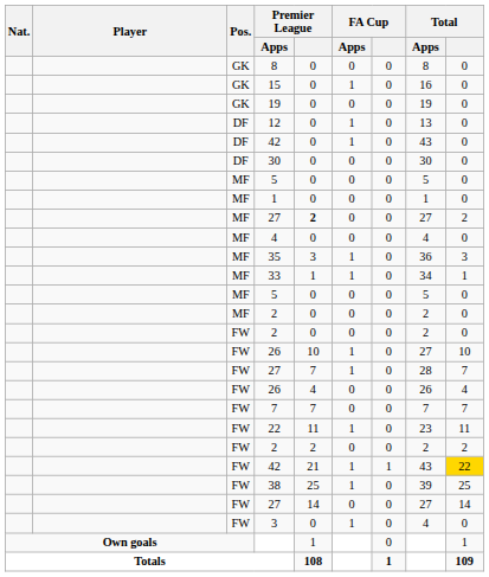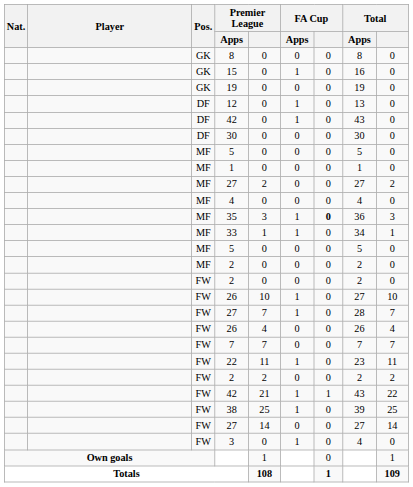MF / 27 | Premier League: bold -> normal
35 | FA Cup: normal -> bold
FW / 42 | Total: gold background -> no background
